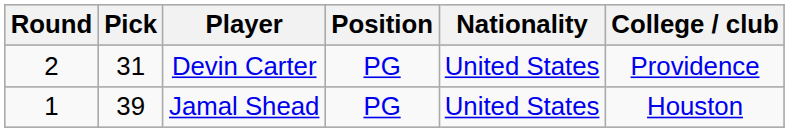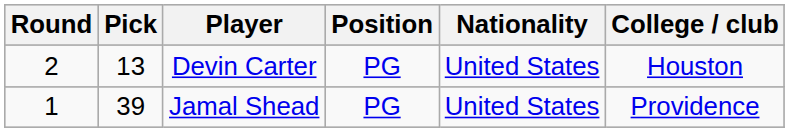Devin Carter | Pick: 31 -> 13
Devin Carter | College / club: Providence -> Houston
Jamal Shead | College / club: Houston -> Providence
